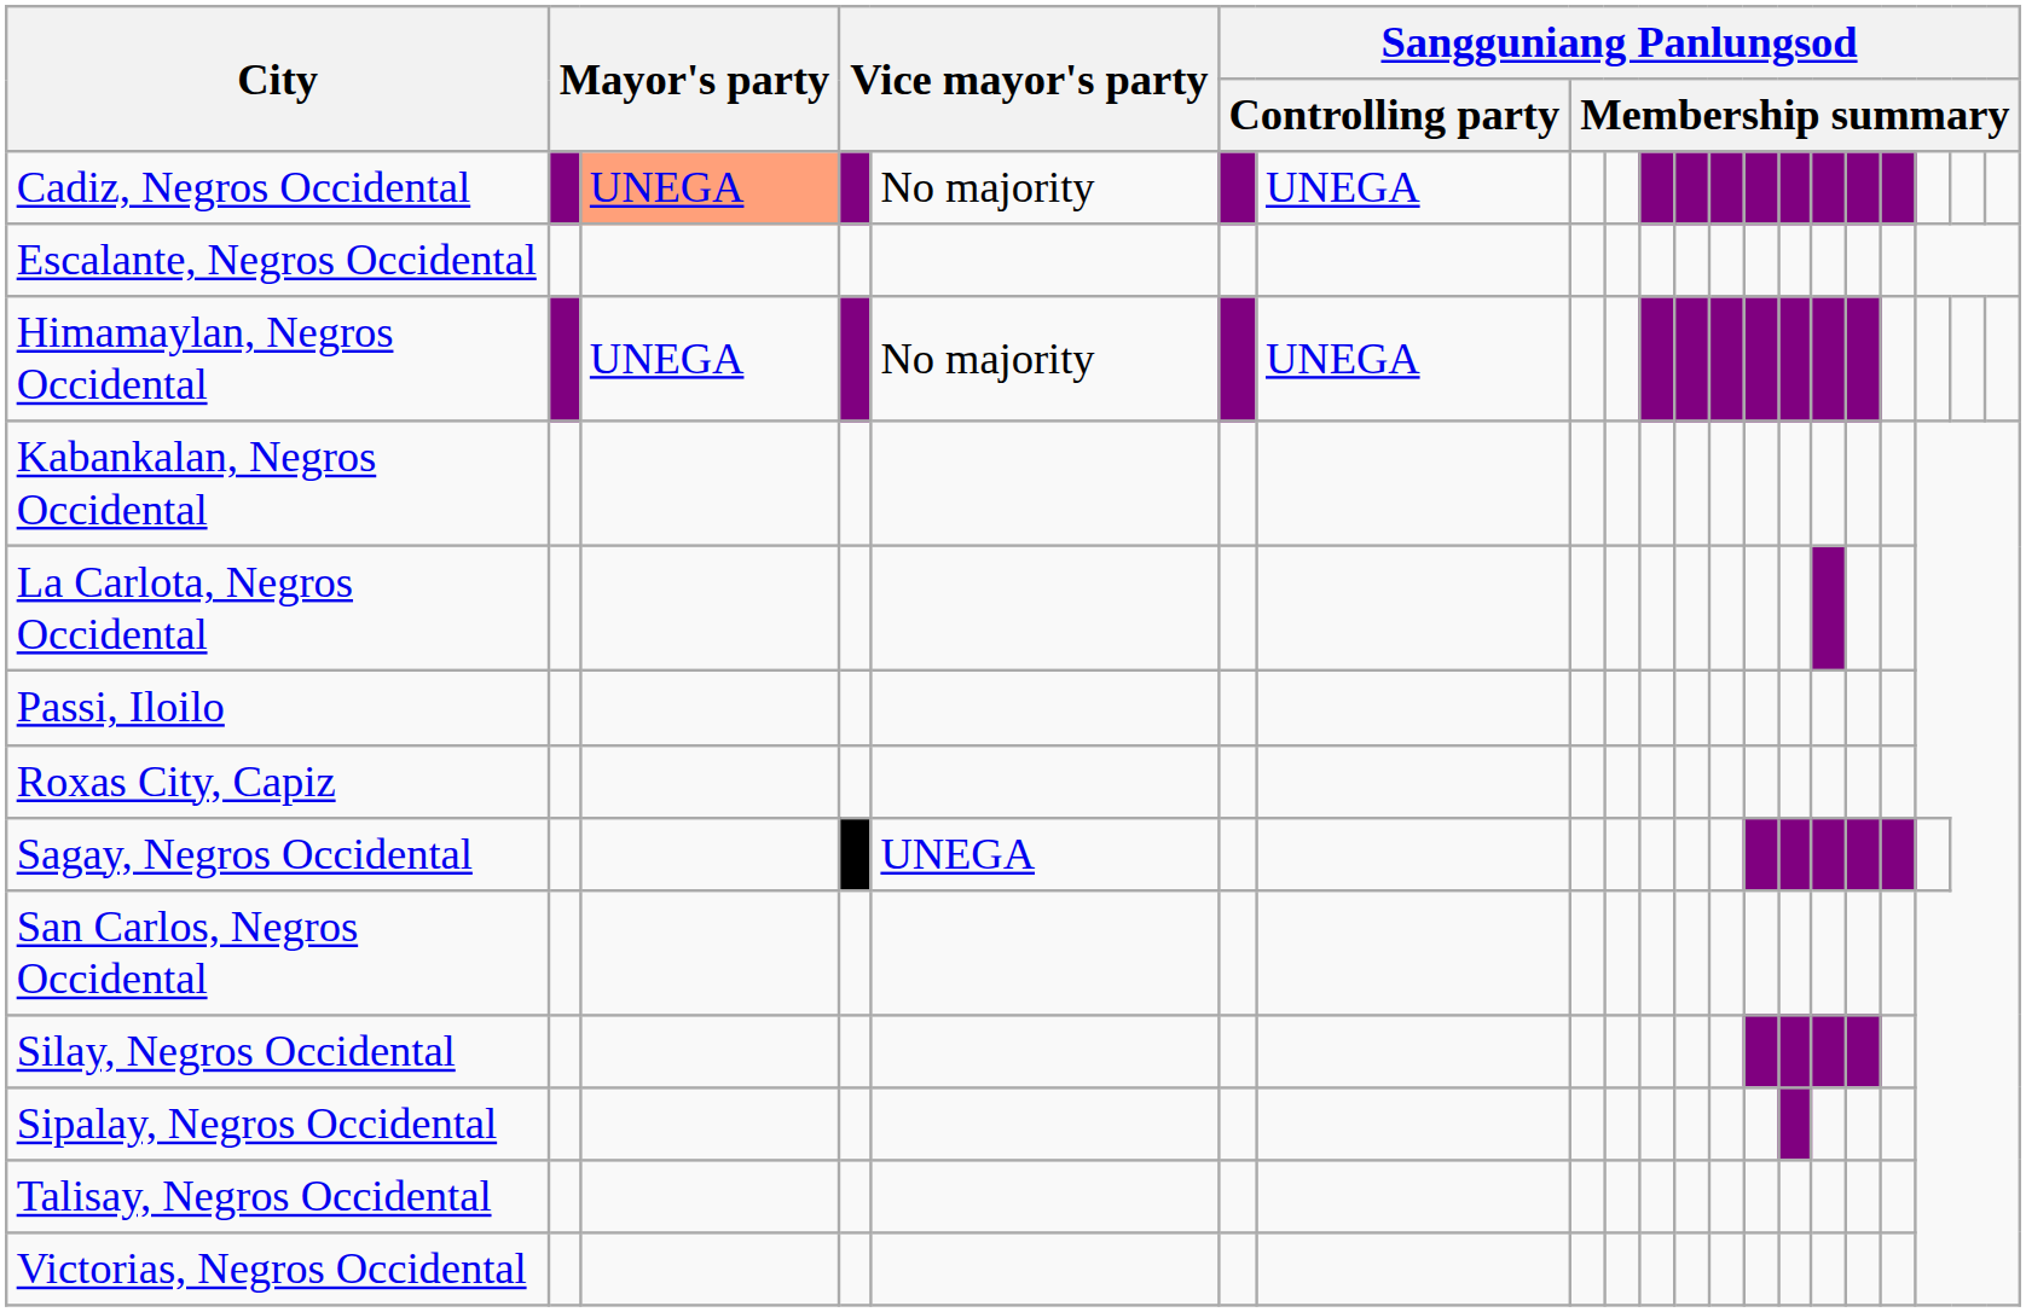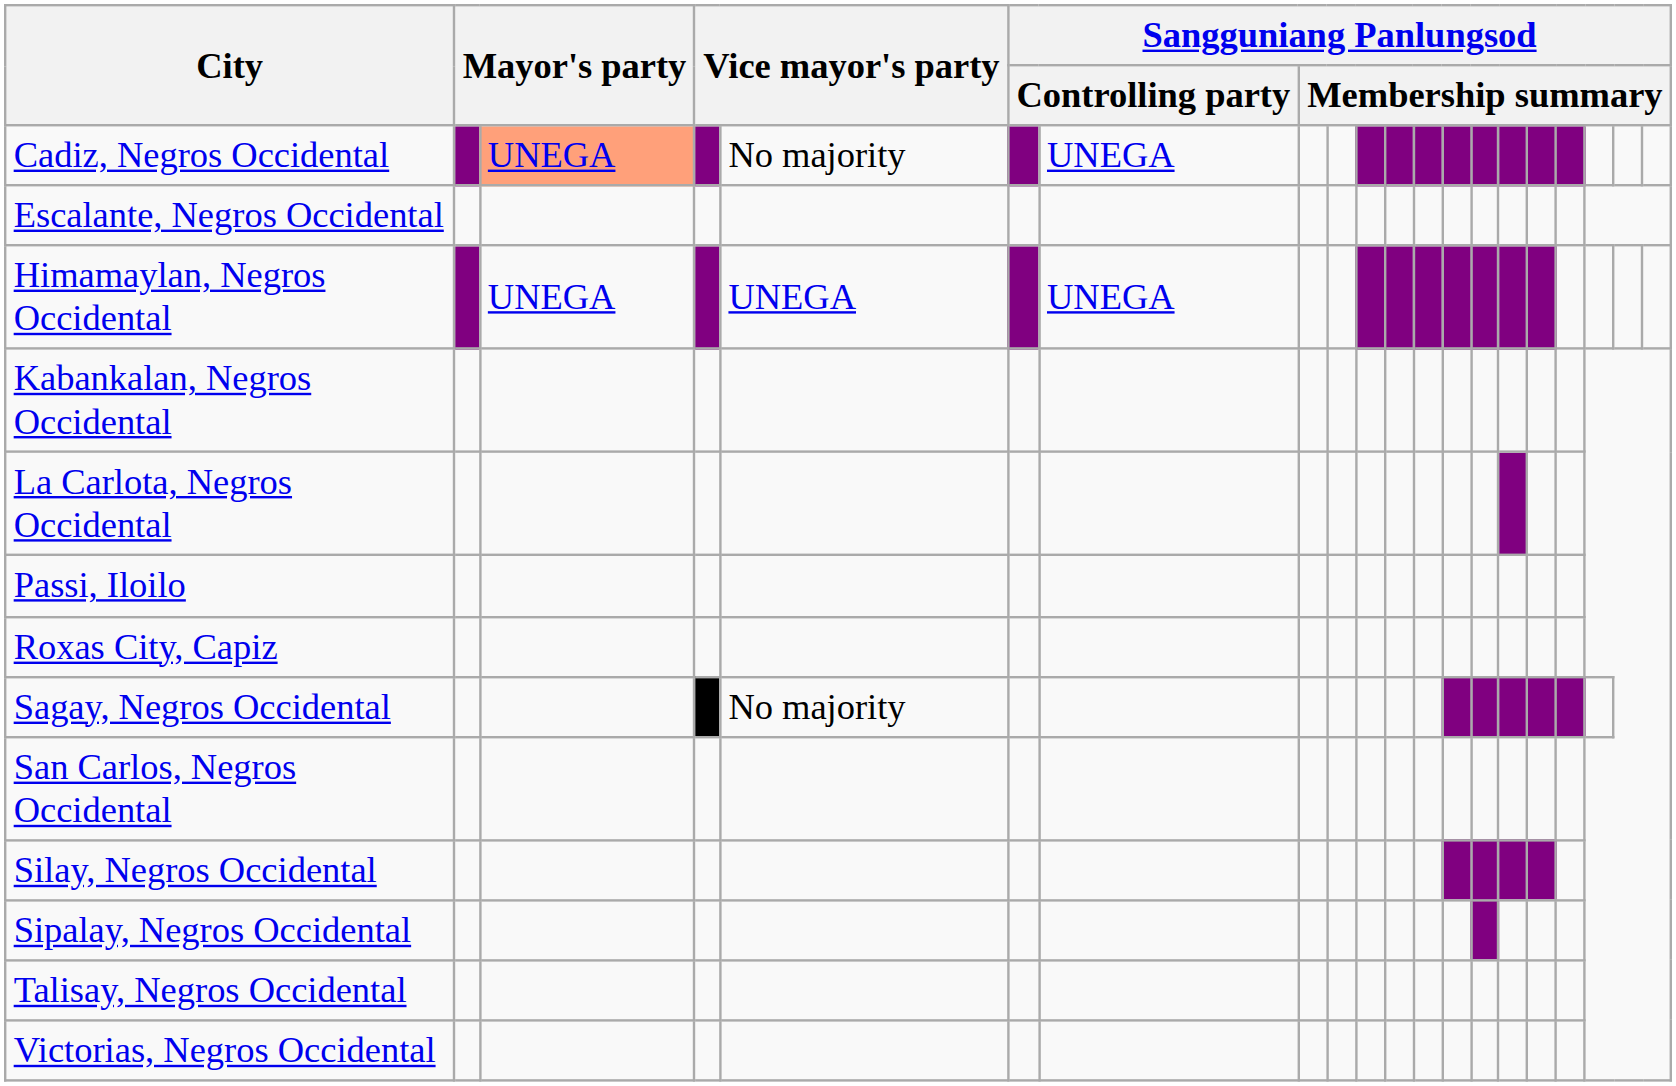Himamaylan, Negros Occidental | column 5: No majority -> UNEGA
Sagay, Negros Occidental | column 5: UNEGA -> No majority
